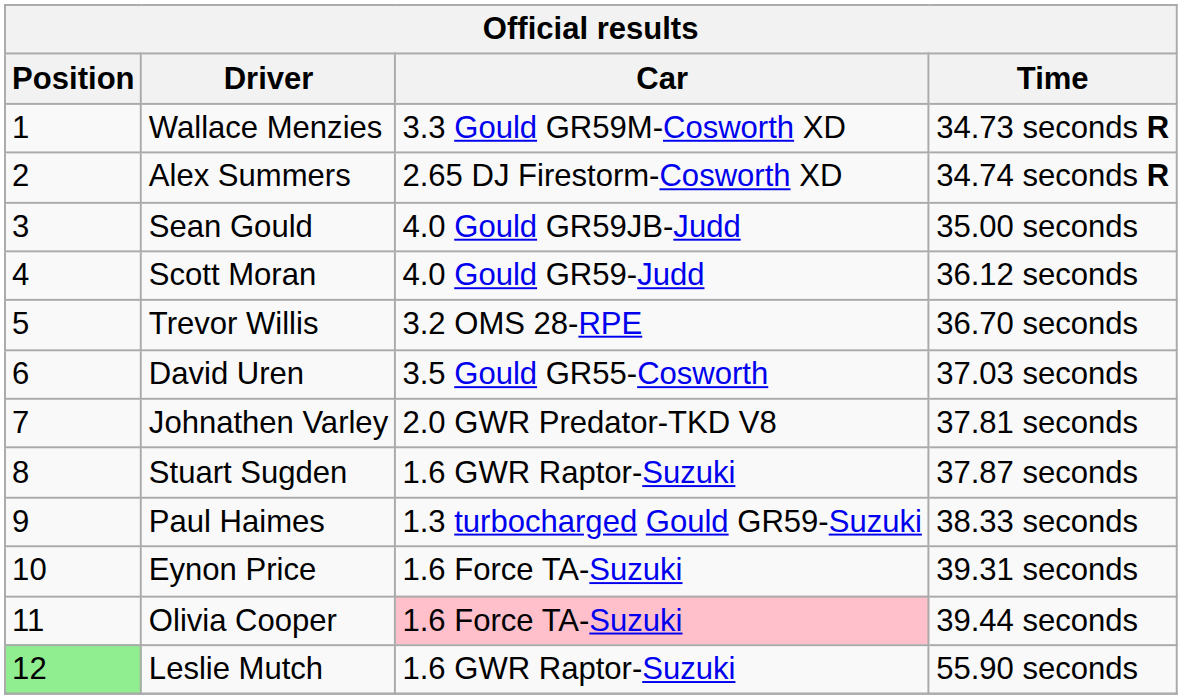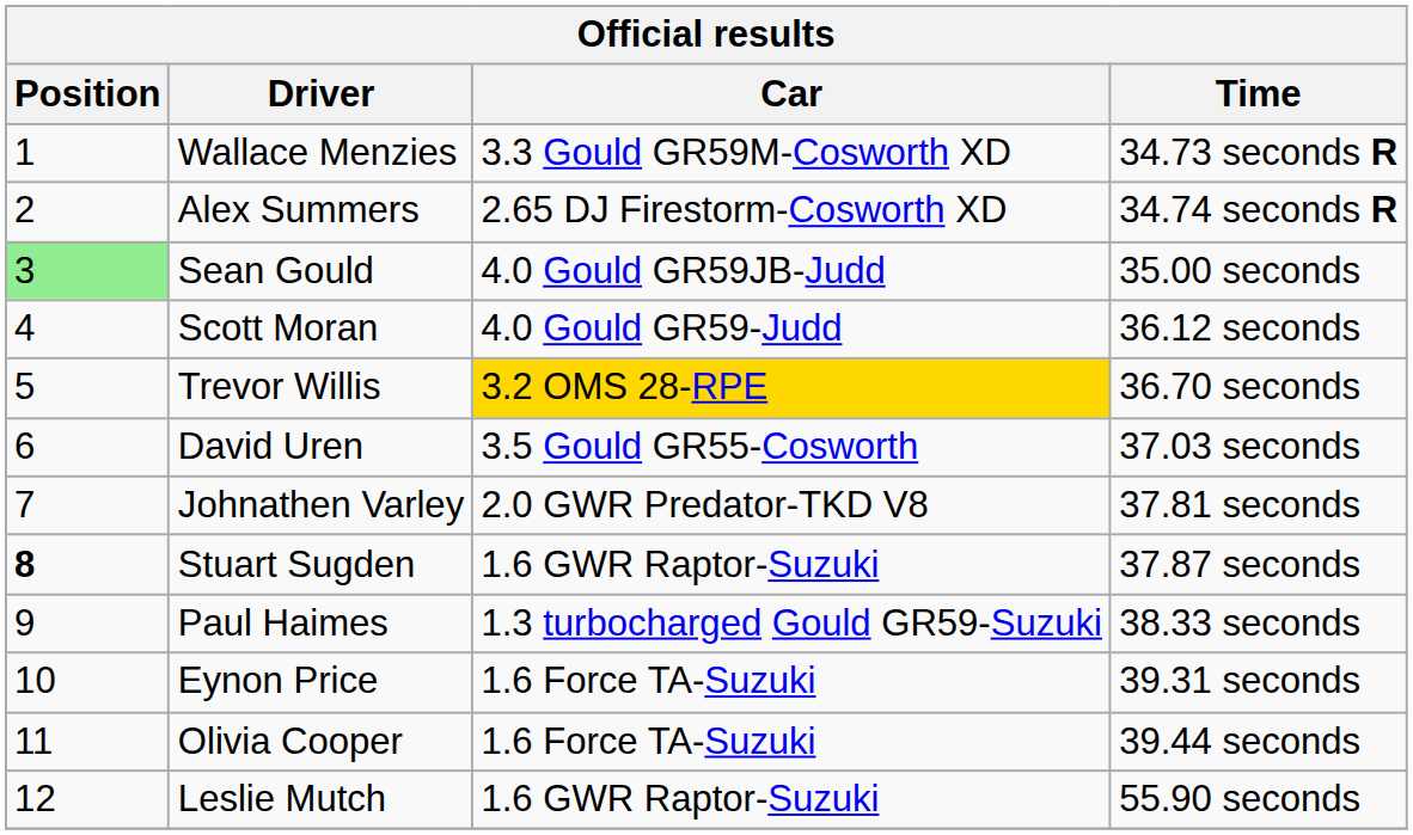Sean Gould | Position: no background -> lightgreen background
Trevor Willis | Car: no background -> gold background
Stuart Sugden | Position: normal -> bold
Olivia Cooper | Car: pink background -> no background
Leslie Mutch | Position: lightgreen background -> no background
